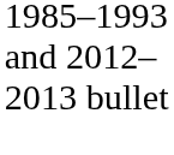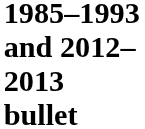row 1 | column 1: normal -> bold
